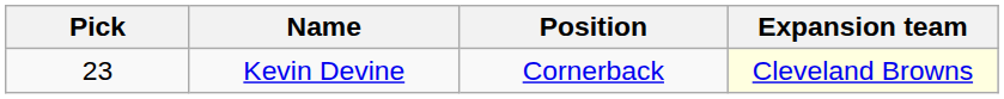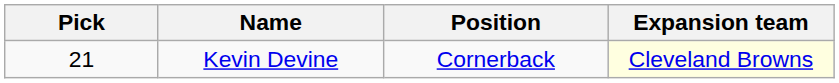Kevin Devine | Pick: 23 -> 21
